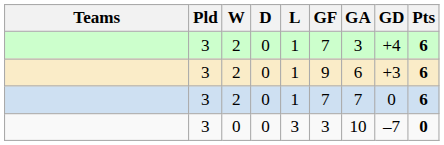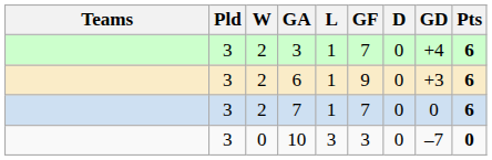columns swapped: D <-> GA
